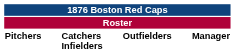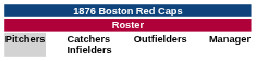Pitchers | column 1: no background -> lightgrey background
